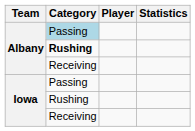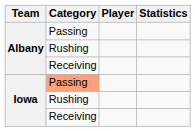Albany / Passing | Category: lightblue background -> no background
Albany / Rushing | Category: bold -> normal
Iowa / Passing | Category: no background -> lightsalmon background
